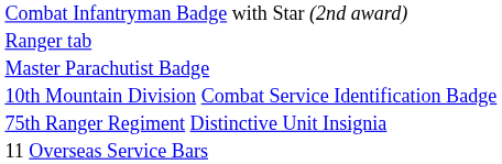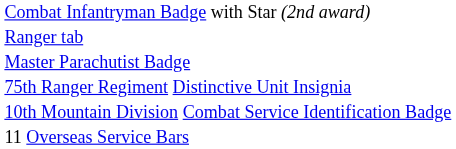row 4 | column 1: 10th Mountain Division Combat Service Identification Badge -> 75th Ranger Regiment Distinctive Unit Insignia
row 5 | column 1: 75th Ranger Regiment Distinctive Unit Insignia -> 10th Mountain Division Combat Service Identification Badge
